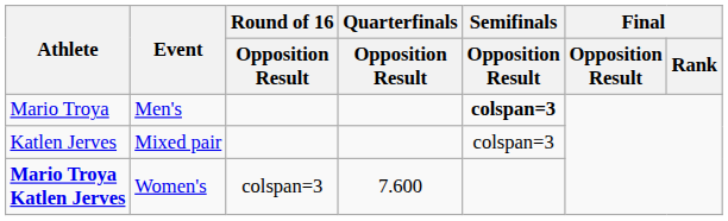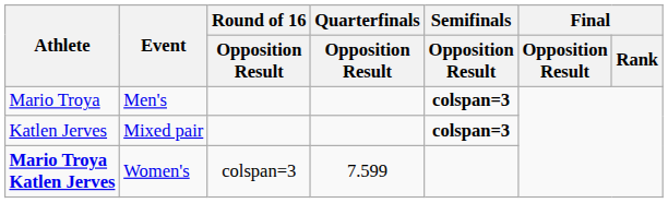Katlen Jerves | Semifinals / Opposition Result: normal -> bold
Mario Troya Katlen Jerves | Quarterfinals / Opposition Result: 7.600 -> 7.599
